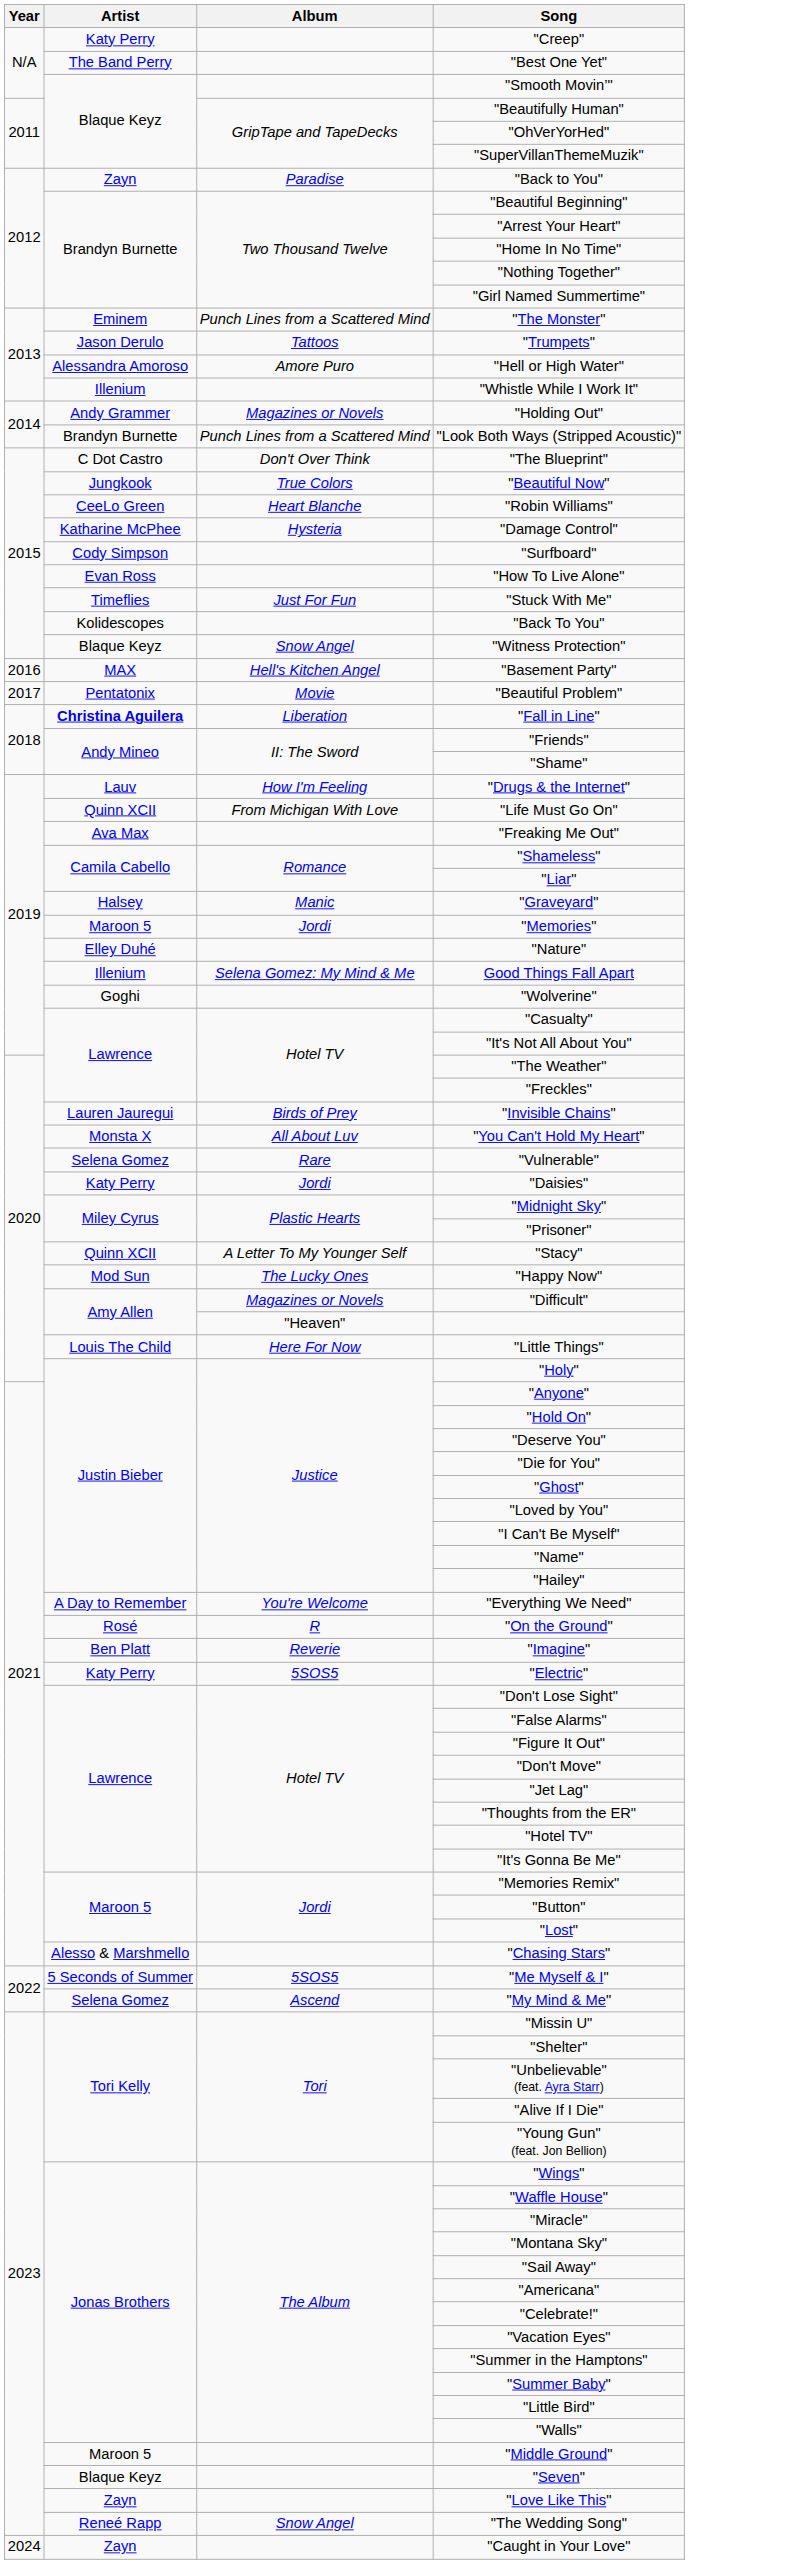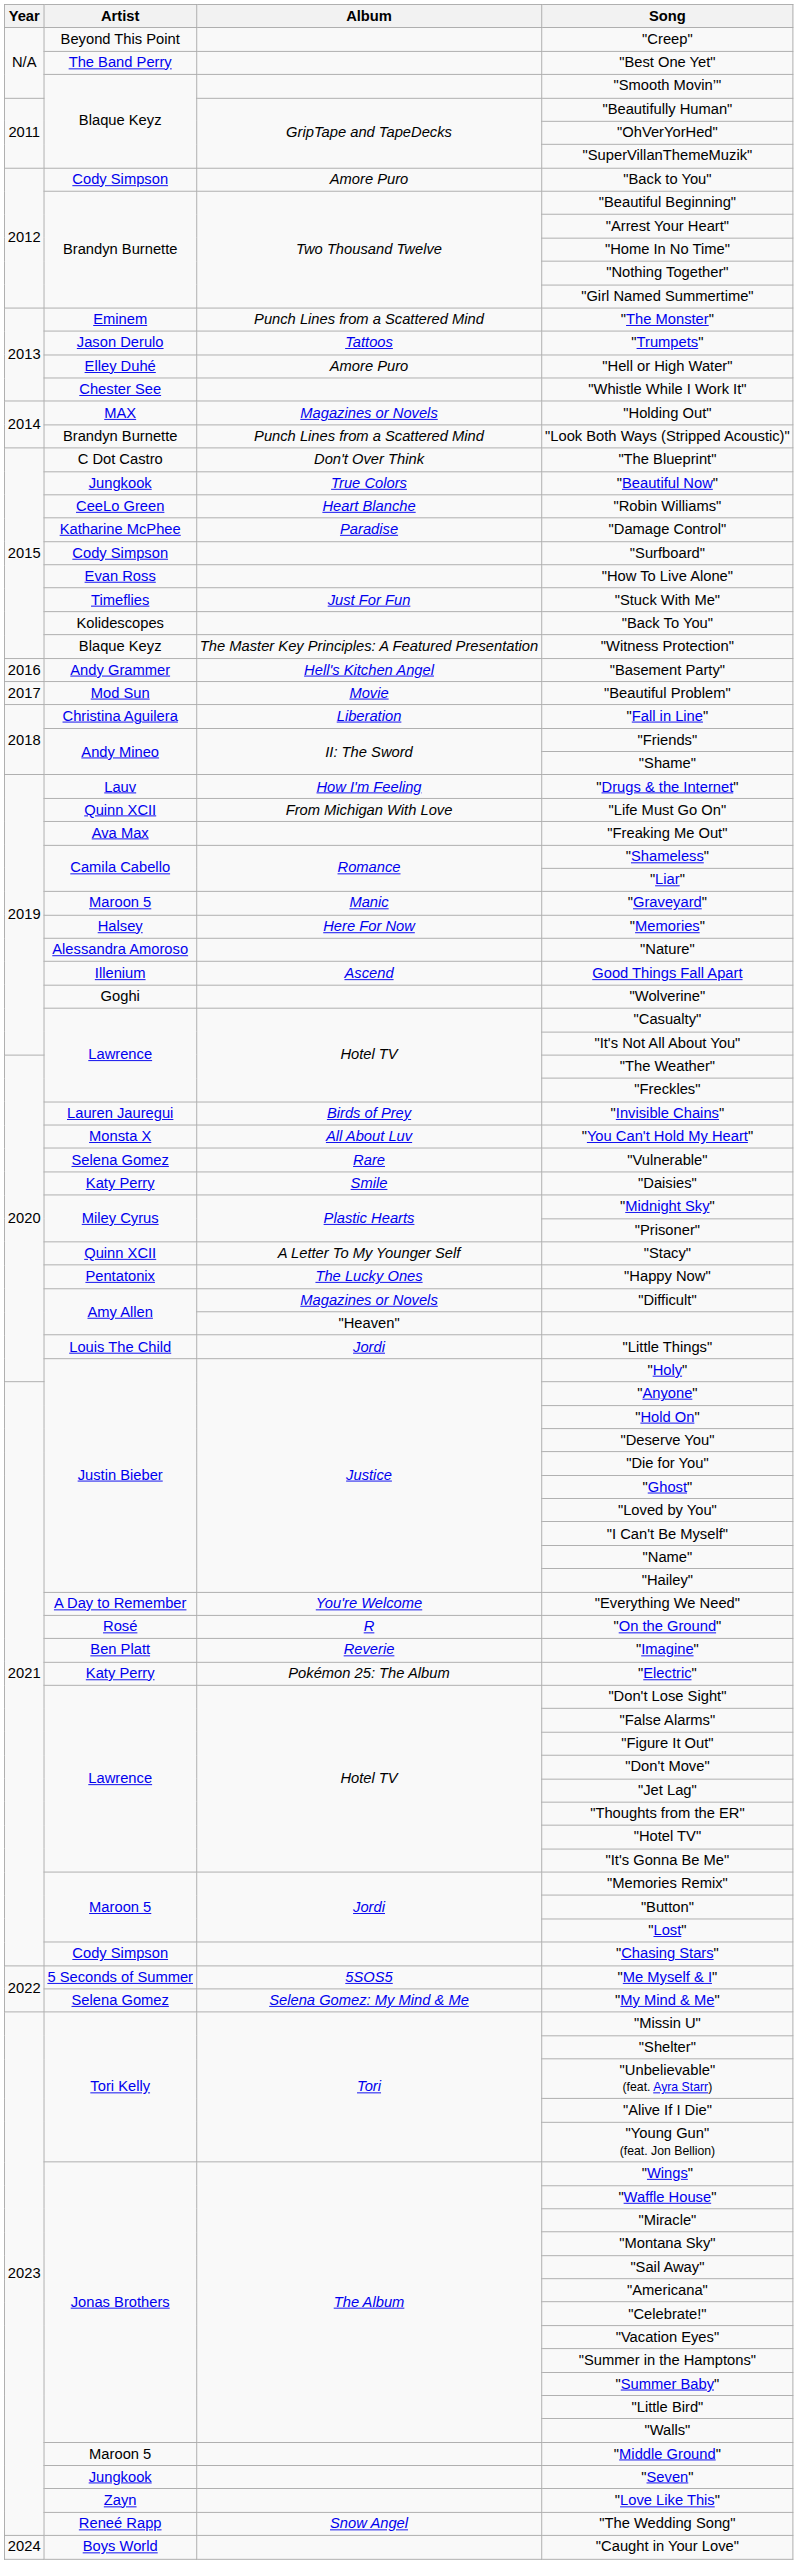"Creep" | Artist: Katy Perry -> Beyond This Point
"Back to You" | Artist: Zayn -> Cody Simpson
"Back to You" | Album: Paradise -> Amore Puro
"Hell or High Water" | Artist: Alessandra Amoroso -> Elley Duhé
"Whistle While I Work It" | Artist: Illenium -> Chester See
"Holding Out" | Artist: Andy Grammer -> MAX
"Damage Control" | Album: Hysteria -> Paradise
"Witness Protection" | Album: Snow Angel -> The Master Key Principles: A Featured Presentation
"Basement Party" | Artist: MAX -> Andy Grammer
"Beautiful Problem" | Artist: Pentatonix -> Mod Sun
"Fall in Line" | Artist: bold -> normal
"Graveyard" | Artist: Halsey -> Maroon 5
"Memories" | Artist: Maroon 5 -> Halsey
"Memories" | Album: Jordi -> Here For Now
"Nature" | Artist: Elley Duhé -> Alessandra Amoroso
Good Things Fall Apart | Album: Selena Gomez: My Mind & Me -> Ascend
"Daisies" | Album: Jordi -> Smile
"Happy Now" | Artist: Mod Sun -> Pentatonix
"Little Things" | Album: Here For Now -> Jordi
"Electric" | Album: 5SOS5 -> Pokémon 25: The Album
"Chasing Stars" | Artist: Alesso & Marshmello -> Cody Simpson
"My Mind & Me" | Album: Ascend -> Selena Gomez: My Mind & Me
"Seven" | Artist: Blaque Keyz -> Jungkook
"Caught in Your Love" | Artist: Zayn -> Boys World
